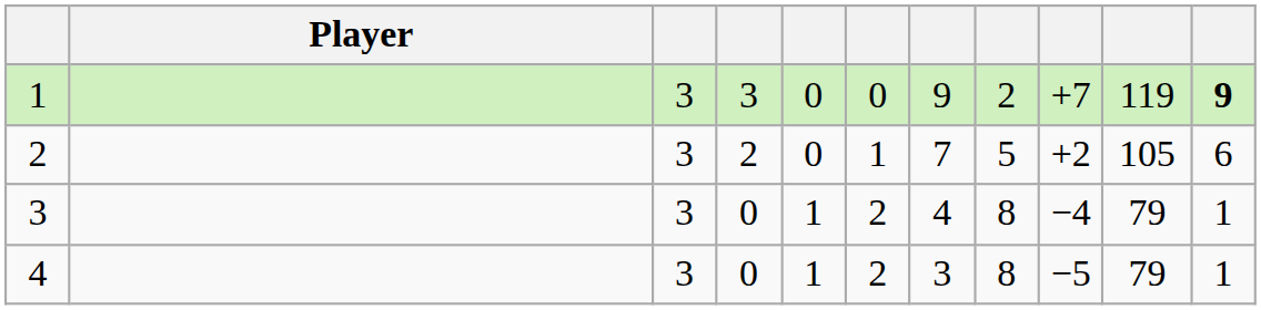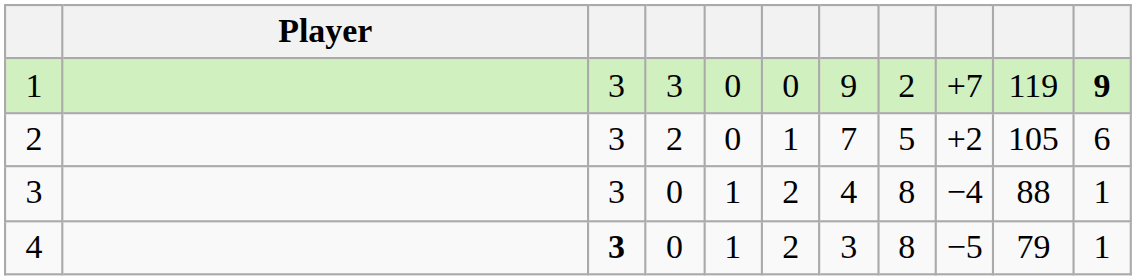row 4 | column 10: 79 -> 88
row 5 | column 3: normal -> bold
